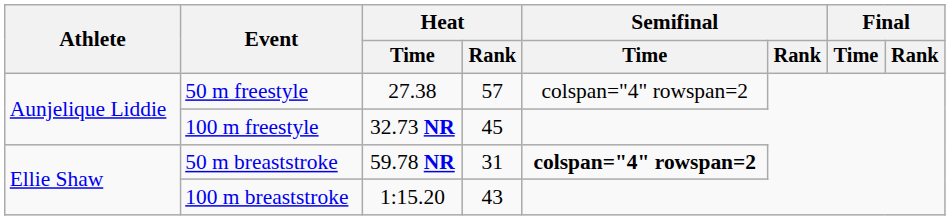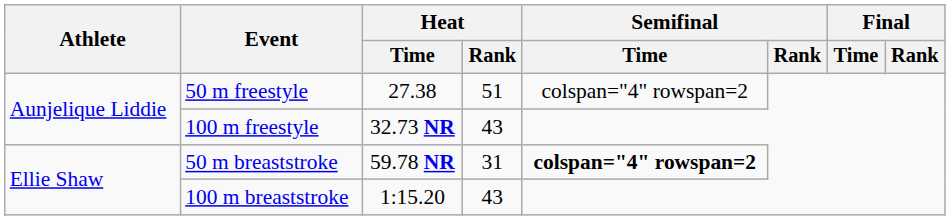50 m freestyle | Heat / Rank: 57 -> 51
100 m freestyle | Heat / Rank: 45 -> 43
